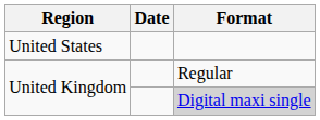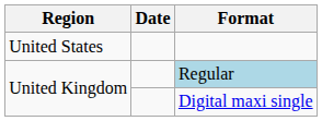Regular | Format: no background -> lightblue background
Digital maxi single | Format: lightgrey background -> no background
